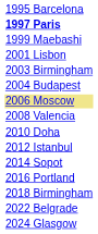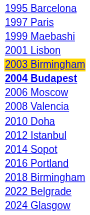1997 Paris | column 1: bold -> normal
2003 Birmingham | column 1: no background -> gold background
2004 Budapest | column 1: normal -> bold
2006 Moscow | column 1: khaki background -> no background
